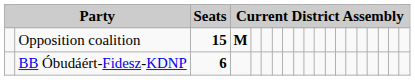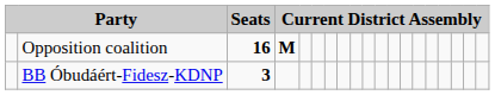Opposition coalition | Seats: 15 -> 16
BB Óbudáért-Fidesz-KDNP | Seats: 6 -> 3
